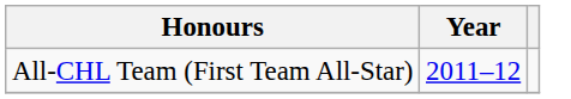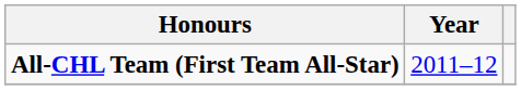row 2 | Honours: normal -> bold
